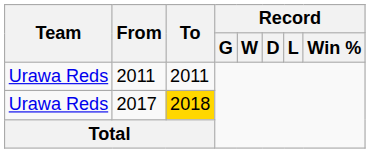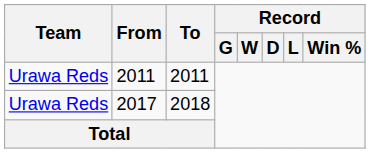2017 | To: gold background -> no background
